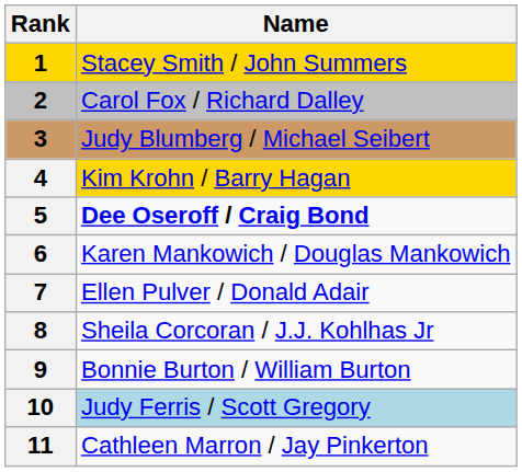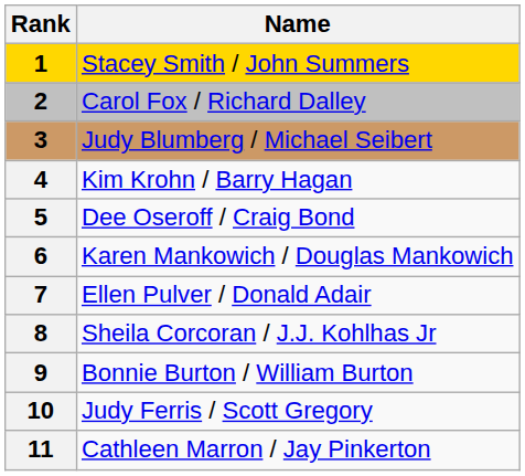Kim Krohn / Barry Hagan | Name: gold background -> no background
Dee Oseroff / Craig Bond | Name: bold -> normal
Judy Ferris / Scott Gregory | Name: lightblue background -> no background
